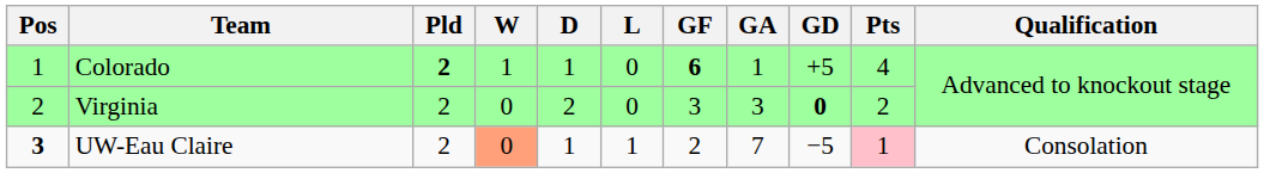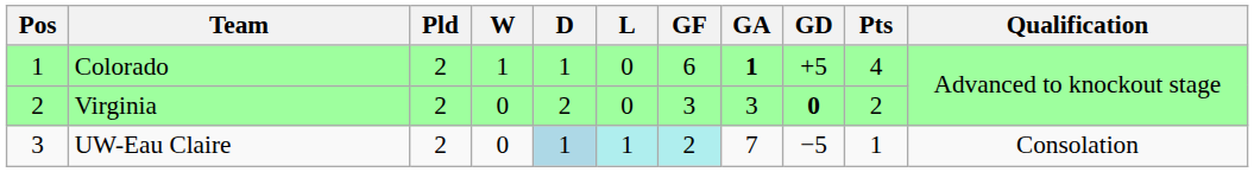Colorado | Pld: bold -> normal
Colorado | GF: bold -> normal
Colorado | GA: normal -> bold
UW-Eau Claire | Pos: bold -> normal
UW-Eau Claire | W: lightsalmon background -> no background
UW-Eau Claire | D: no background -> lightblue background
UW-Eau Claire | L: no background -> paleturquoise background
UW-Eau Claire | GF: no background -> paleturquoise background
UW-Eau Claire | Pts: pink background -> no background
